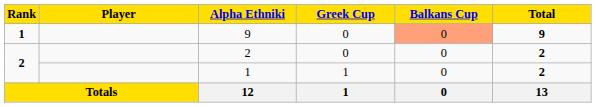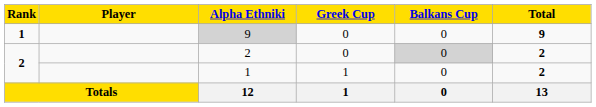row 2 | Alpha Ethniki: no background -> lightgrey background
row 2 | Balkans Cup: lightsalmon background -> no background
row 3 | Balkans Cup: no background -> lightgrey background
